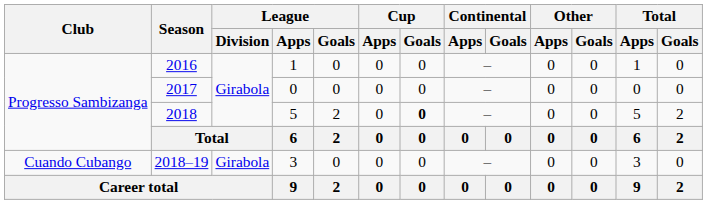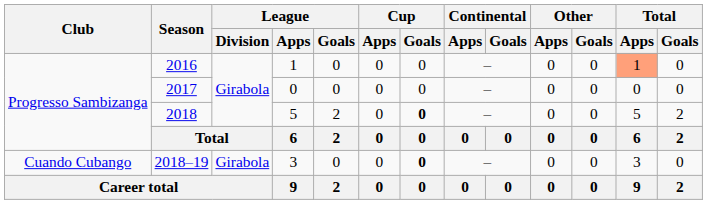2016 | Total / Apps: no background -> lightsalmon background
2018–19 | Cup / Goals: normal -> bold
